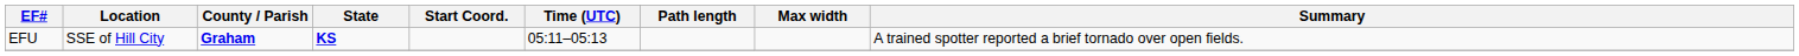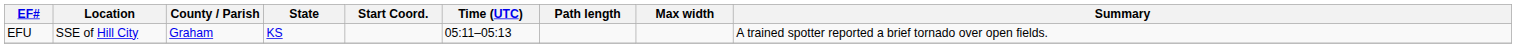EFU | County / Parish: bold -> normal
EFU | State: bold -> normal
